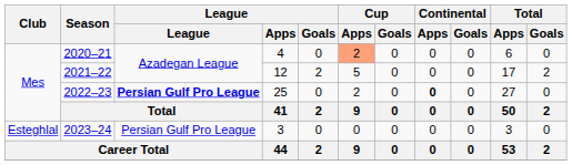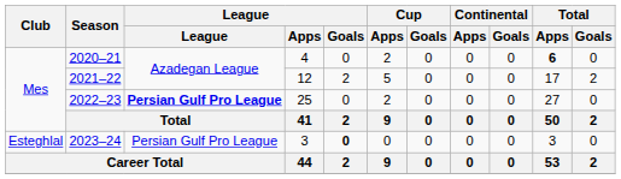2020–21 | Cup / Apps: lightsalmon background -> no background
2020–21 | Total / Apps: normal -> bold
2022–23 | Continental / Apps: bold -> normal
2023–24 | League / Goals: normal -> bold
